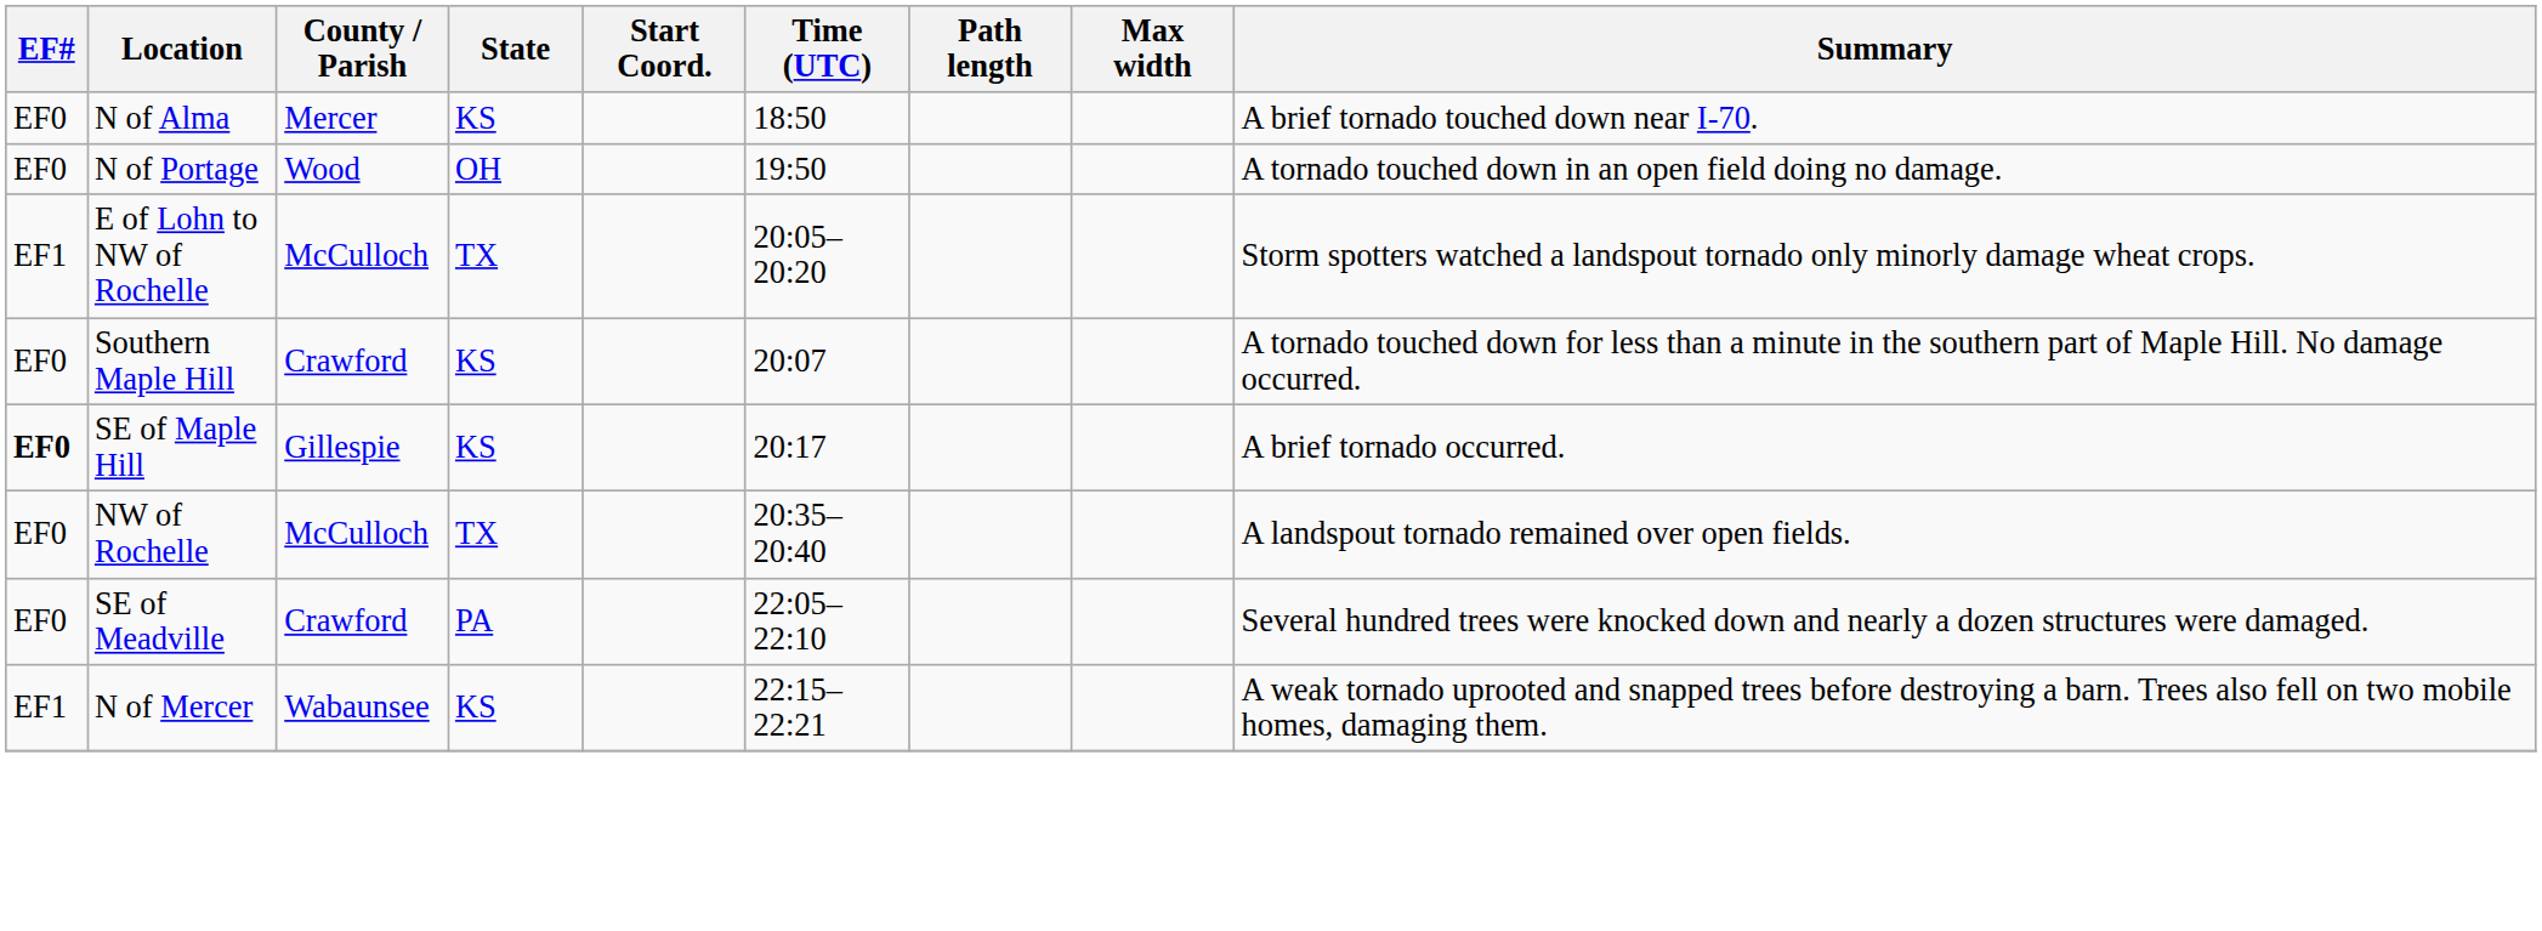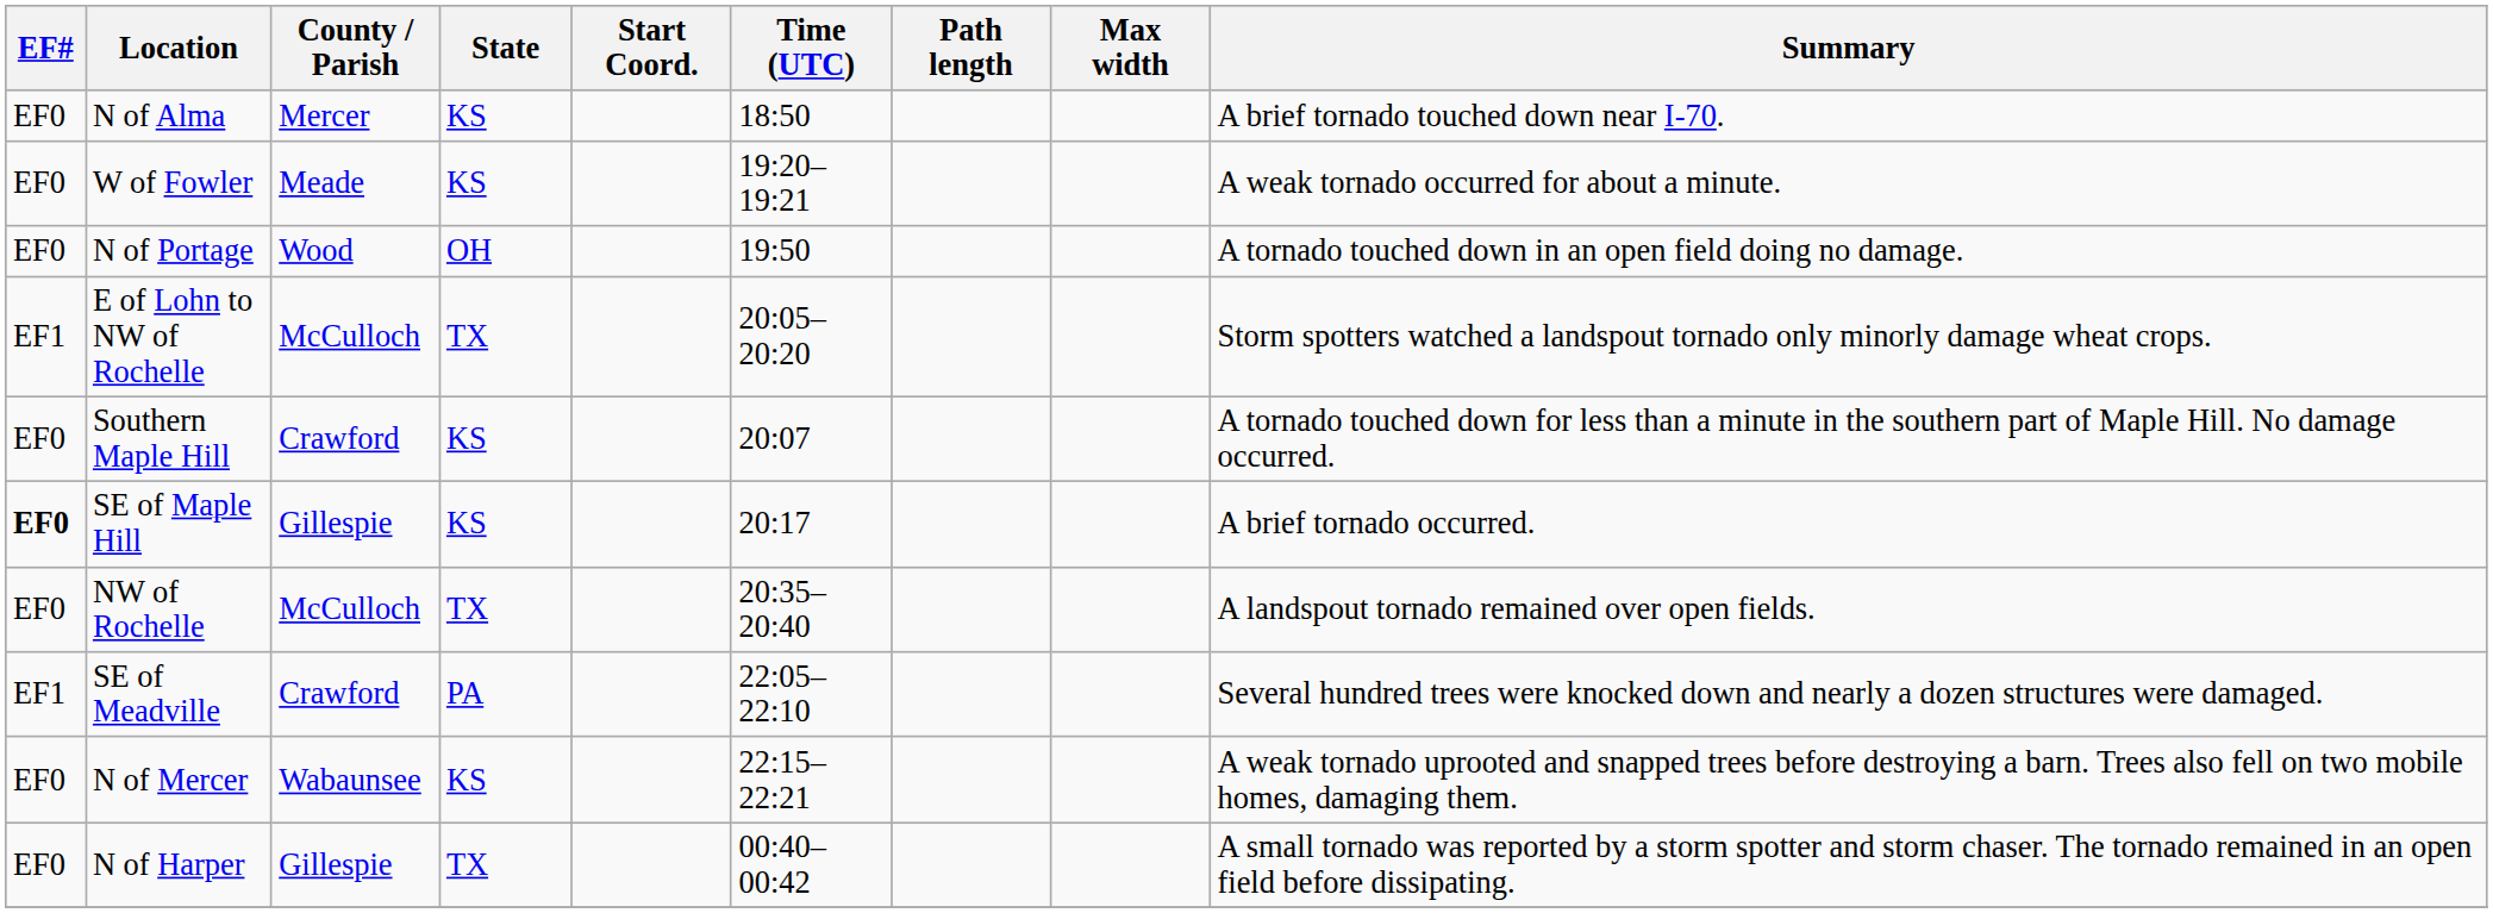+ row: EF0 | W of Fowler | Meade | KS | 19:20–19:21 | A weak tornado occurred for about a minute.
SE of Meadville | EF#: EF0 -> EF1
N of Mercer | EF#: EF1 -> EF0
+ row: EF0 | N of Harper | Gillespie | TX | 00:40–00:42 | A small tornado was reported by a storm spotter and storm chaser. The tornado remained in an open field before dissipating.
